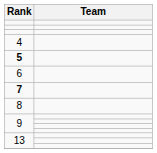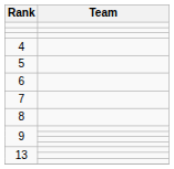row 6 | Rank: bold -> normal
row 8 | Rank: bold -> normal
